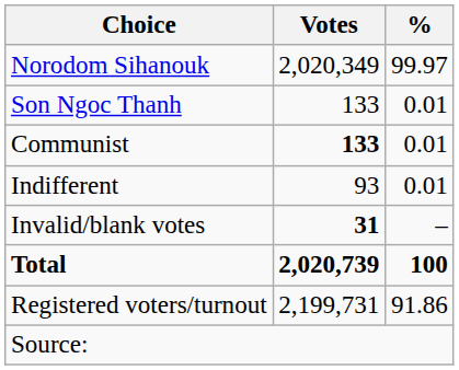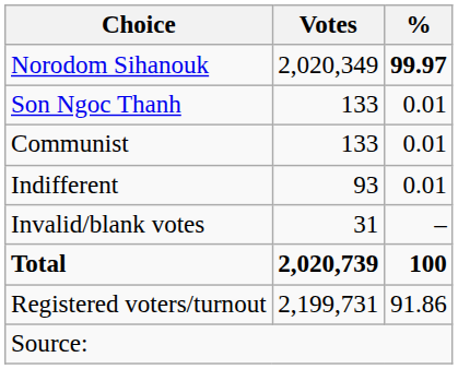Norodom Sihanouk | %: normal -> bold
Communist | Votes: bold -> normal
Invalid/blank votes | Votes: bold -> normal
